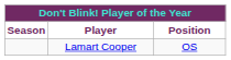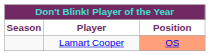Lamart Cooper | Position: no background -> lightsalmon background
